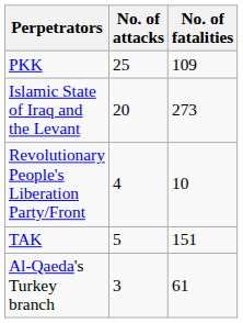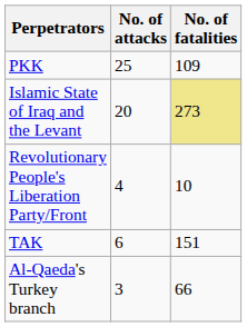Islamic State of Iraq and the Levant | No. of fatalities: no background -> khaki background
TAK | No. of attacks: 5 -> 6
Al-Qaeda's Turkey branch | No. of fatalities: 61 -> 66
